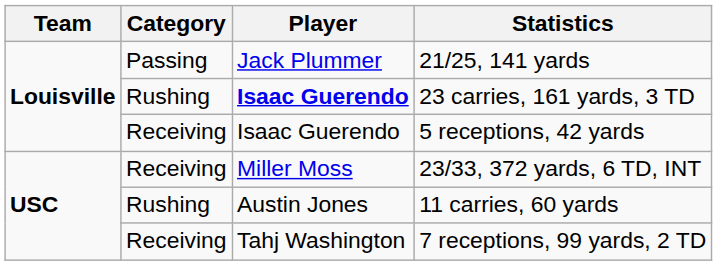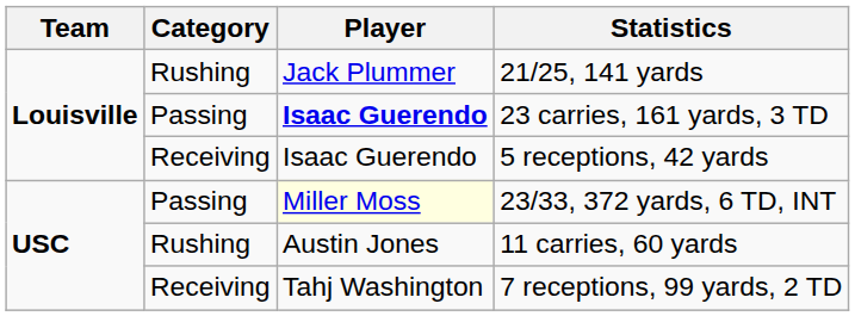21/25, 141 yards | Category: Passing -> Rushing
23 carries, 161 yards, 3 TD | Category: Rushing -> Passing
23/33, 372 yards, 6 TD, INT | Category: Receiving -> Passing
23/33, 372 yards, 6 TD, INT | Player: no background -> lightyellow background
